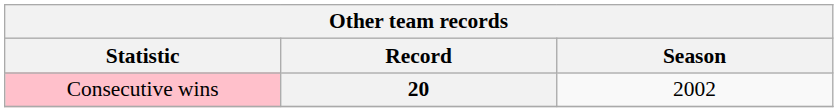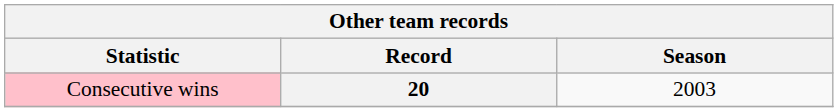20 | Season: 2002 -> 2003
